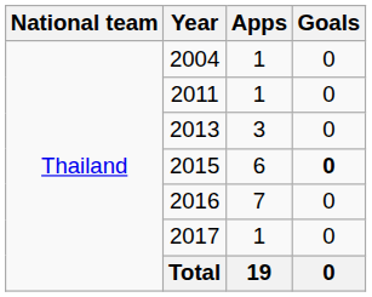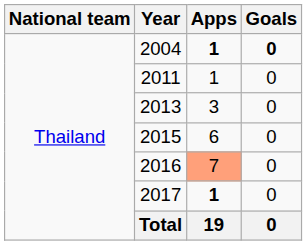2004 | Apps: normal -> bold
2004 | Goals: normal -> bold
2015 | Goals: bold -> normal
2016 | Apps: no background -> lightsalmon background
2017 | Apps: normal -> bold
